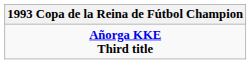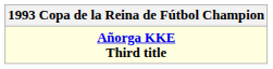row 2 | column 1: no background -> lightyellow background
